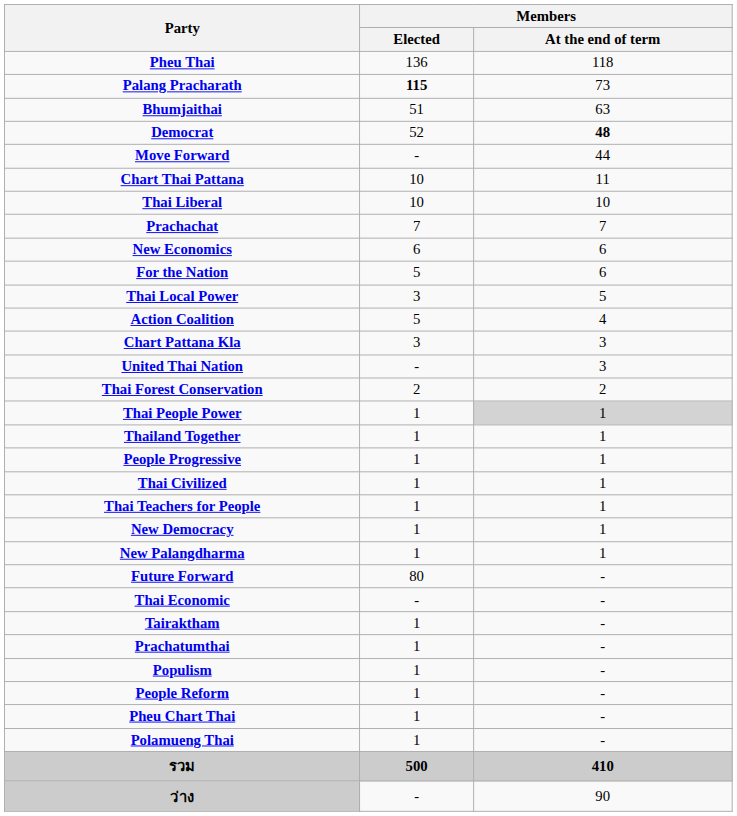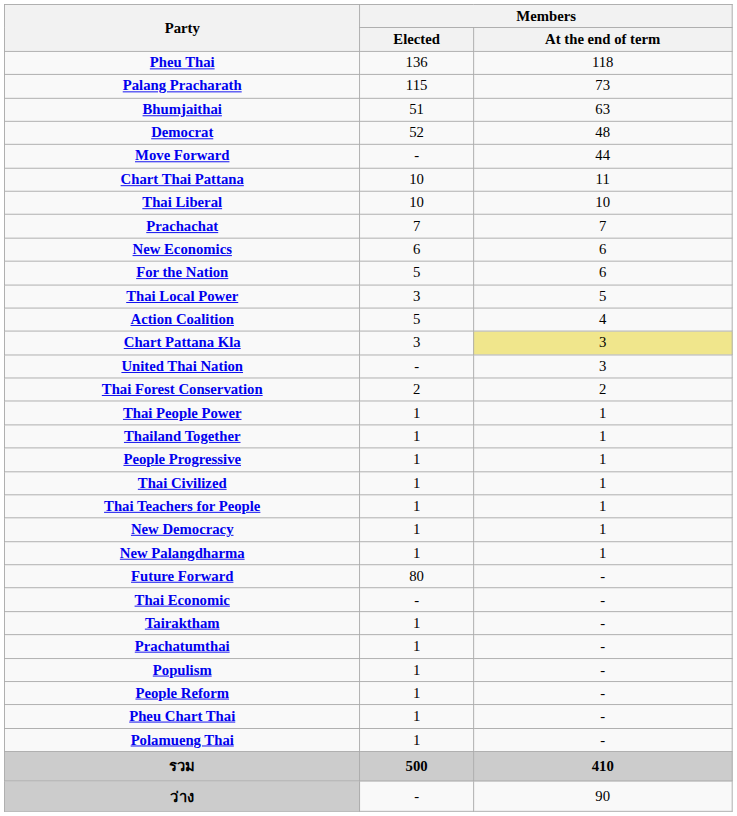Palang Pracharath | Members / Elected: bold -> normal
Democrat | Members / At the end of term: bold -> normal
Chart Pattana Kla | Members / At the end of term: no background -> khaki background
Thai People Power | Members / At the end of term: lightgrey background -> no background
